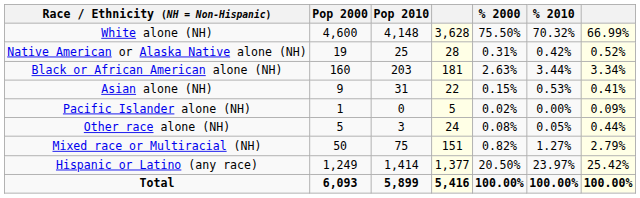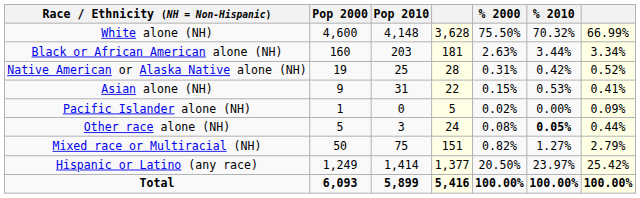rows swapped: Black or African American alone (NH) <-> Native American or Alaska Native alone (NH)
Other race alone (NH) | % 2010: normal -> bold
